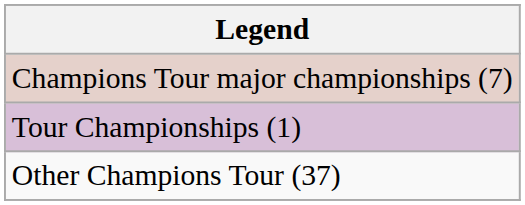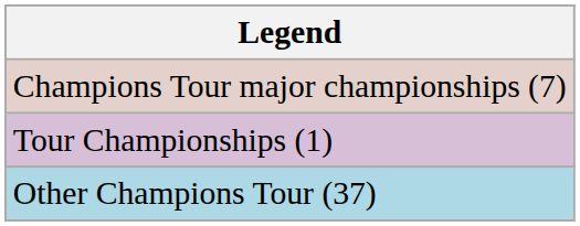row 4 | column 1: no background -> lightblue background
